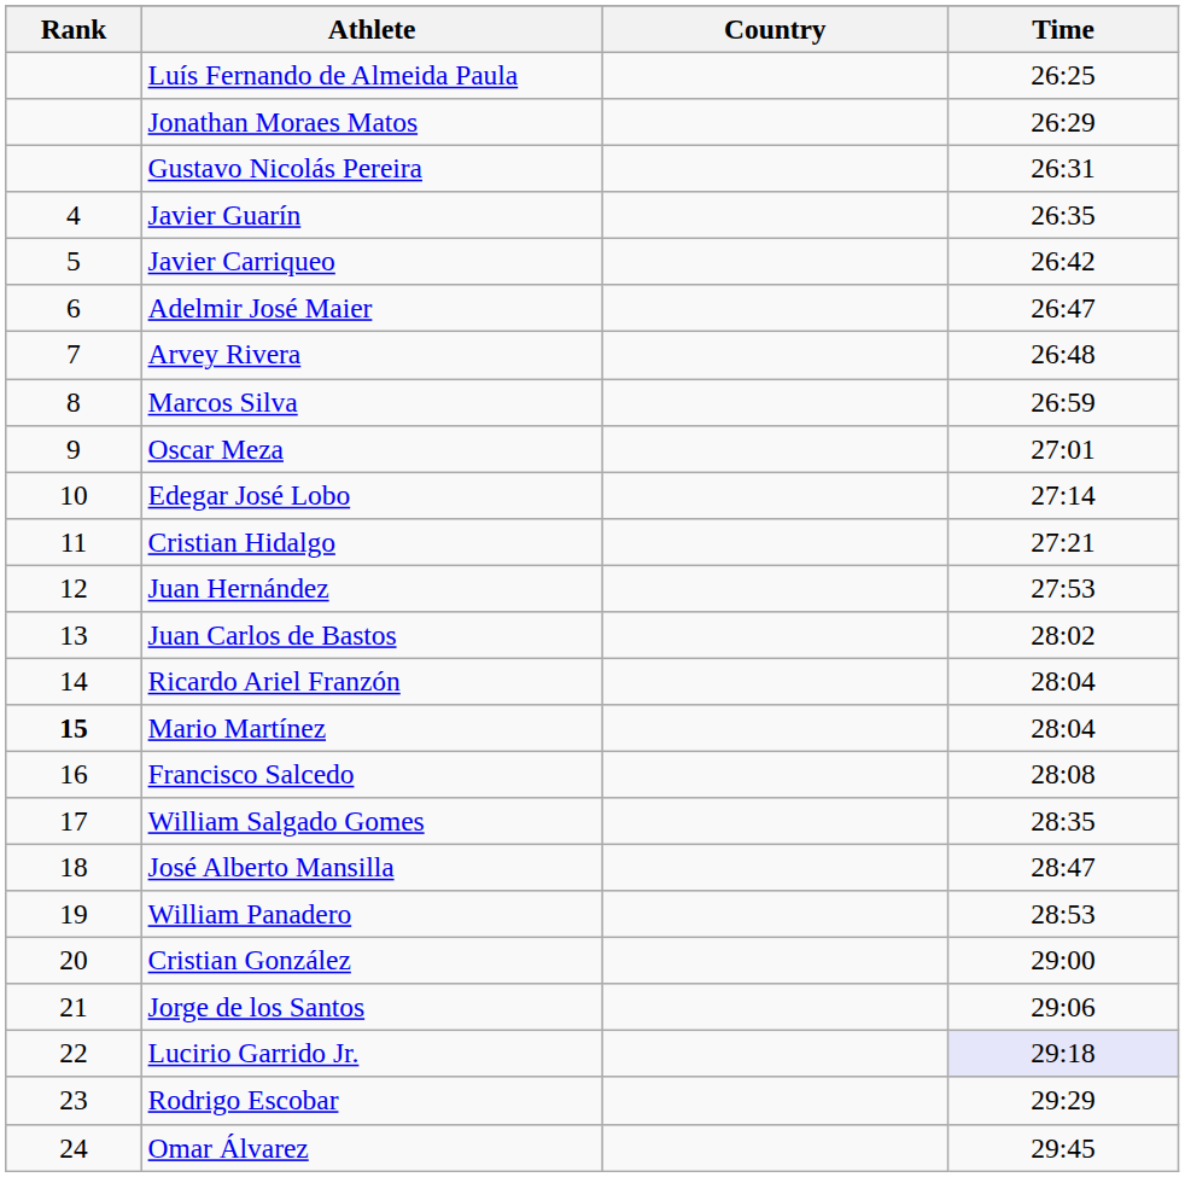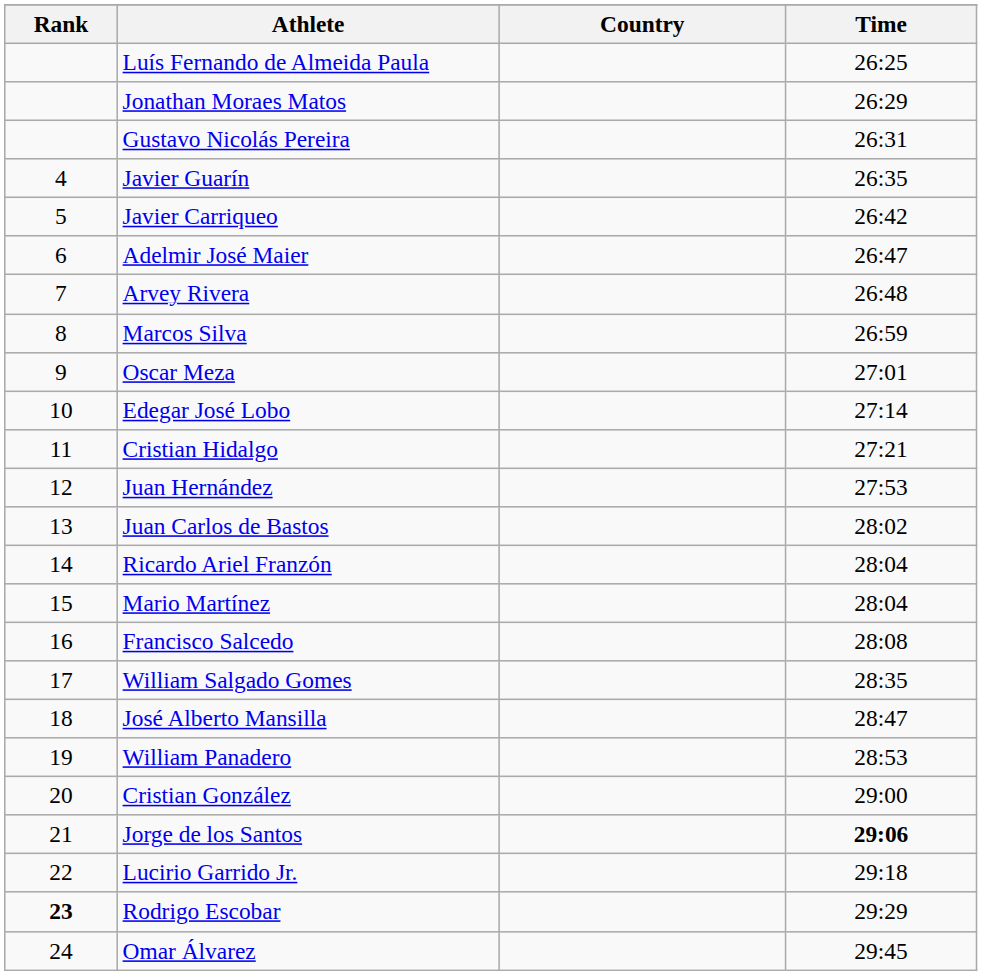Mario Martínez | Rank: bold -> normal
Jorge de los Santos | Time: normal -> bold
Lucirio Garrido Jr. | Time: lavender background -> no background
Rodrigo Escobar | Rank: normal -> bold
